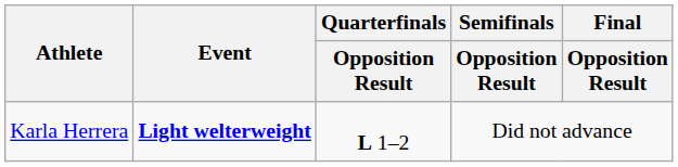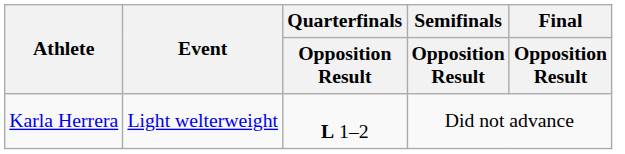Karla Herrera | Event: bold -> normal
